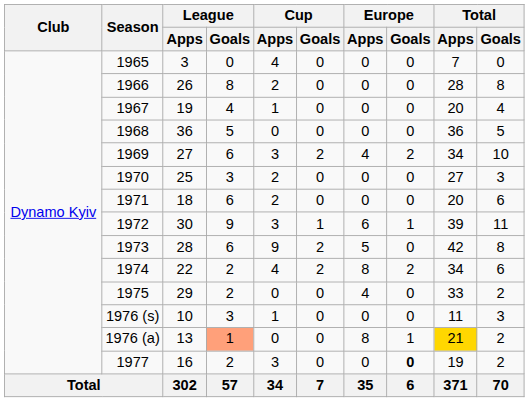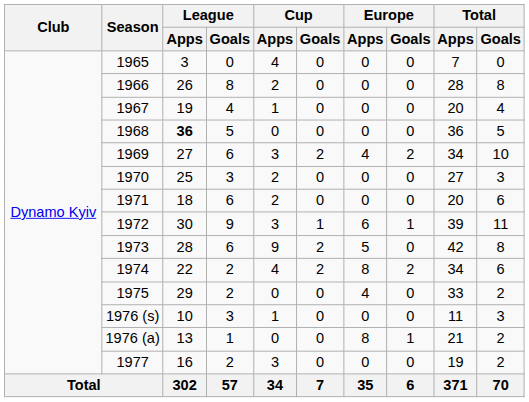1968 | League / Apps: normal -> bold
1976 (a) | League / Goals: lightsalmon background -> no background
1976 (a) | Total / Apps: gold background -> no background
1977 | Europe / Goals: bold -> normal
